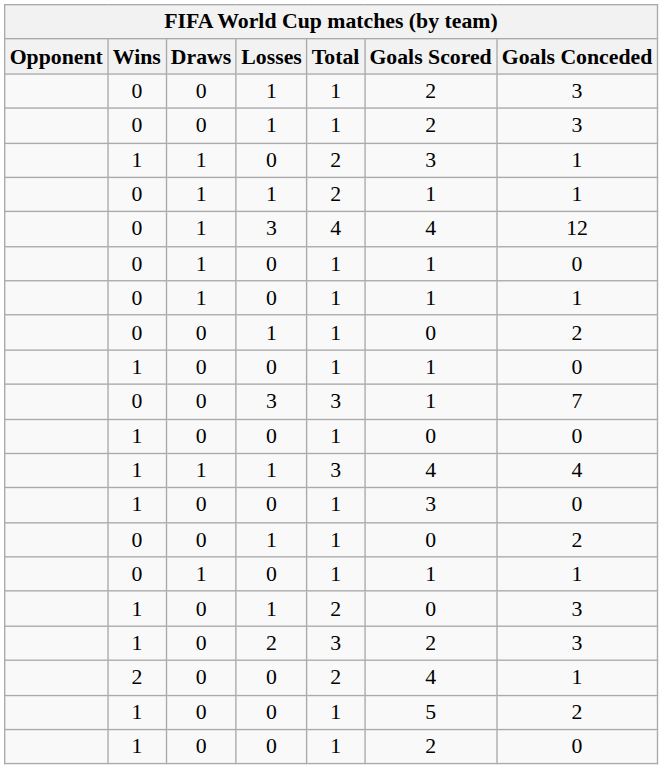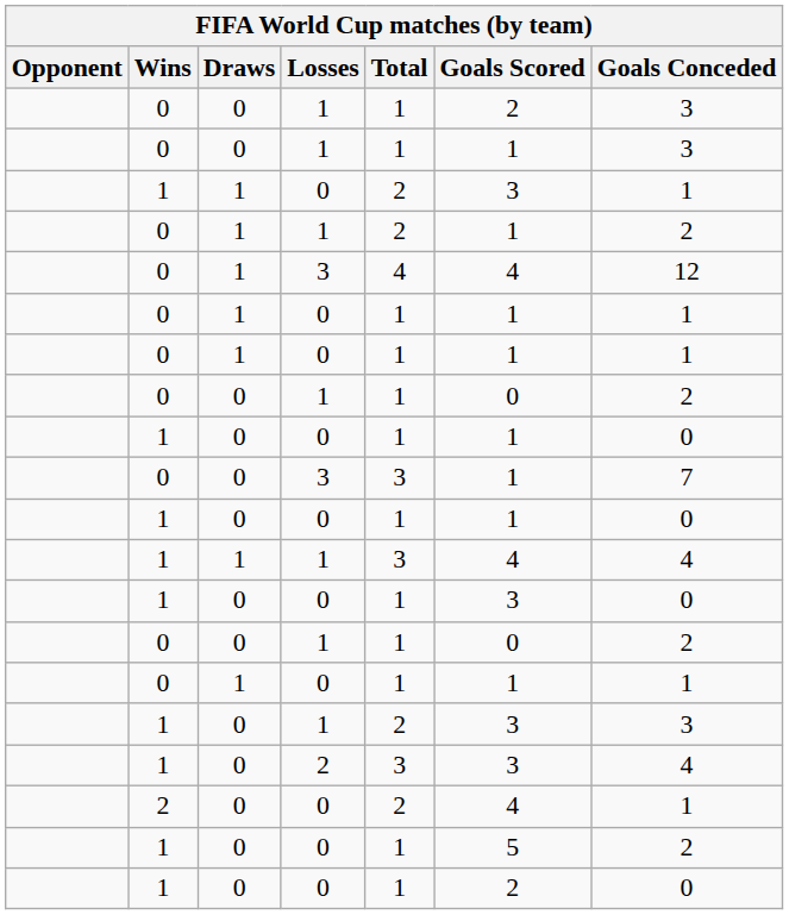row 4 | Goals Scored: 2 -> 1
row 6 | Goals Conceded: 1 -> 2
row 8 | Goals Conceded: 0 -> 1
row 13 | Goals Scored: 0 -> 1
row 18 | Goals Scored: 0 -> 3
row 19 | Goals Scored: 2 -> 3
row 19 | Goals Conceded: 3 -> 4
